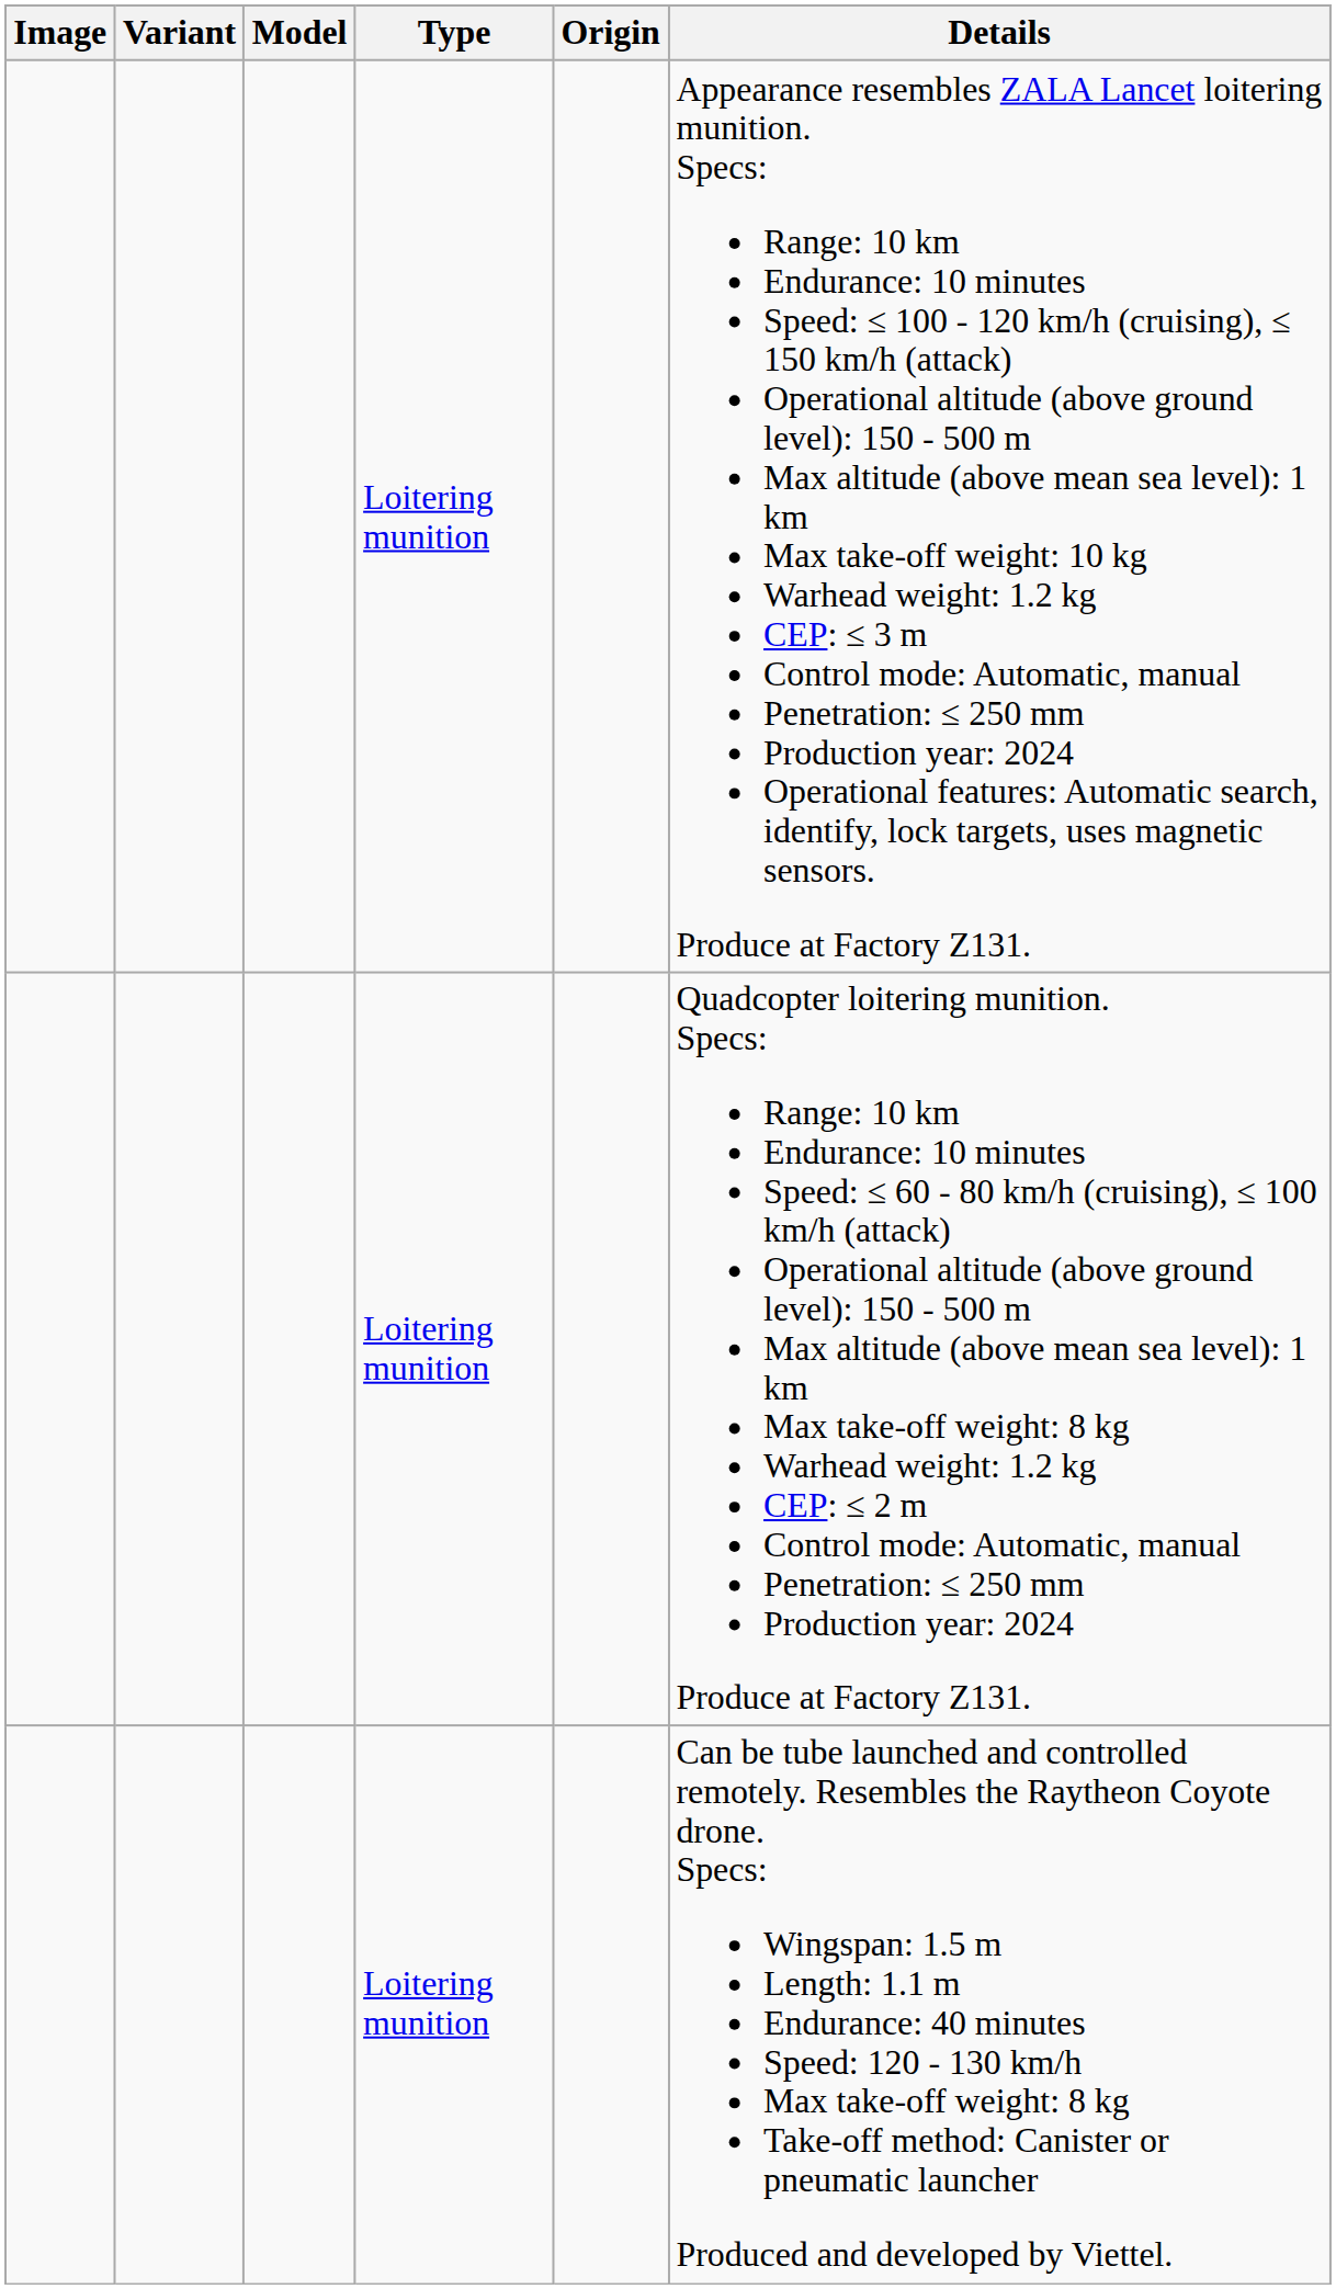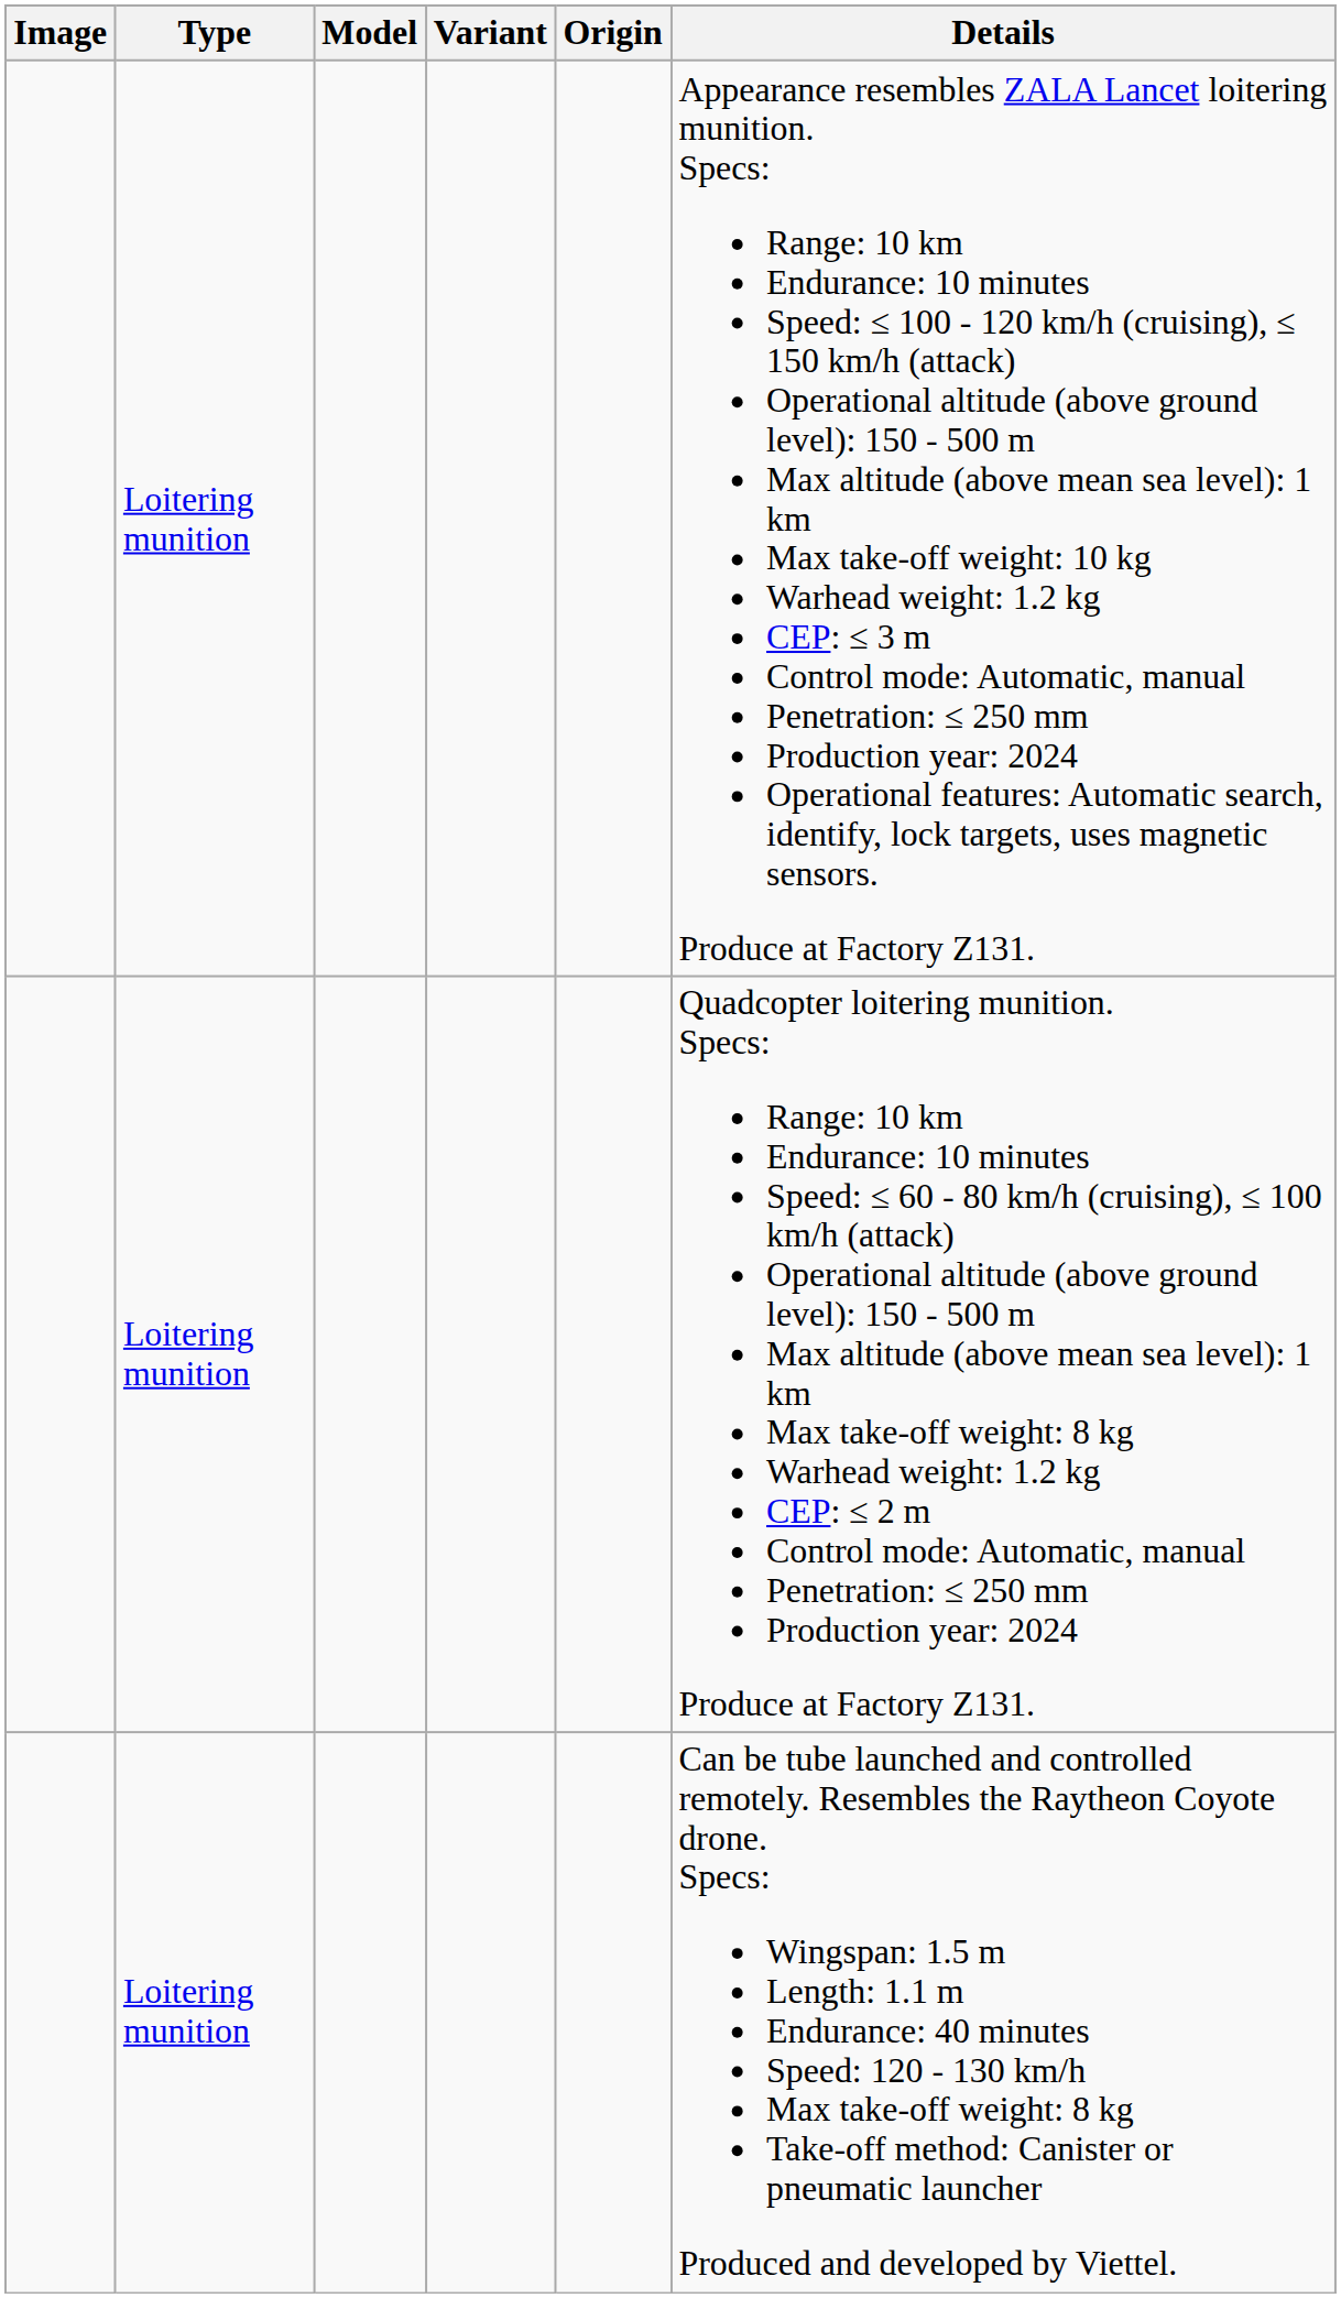columns swapped: Type <-> Variant
